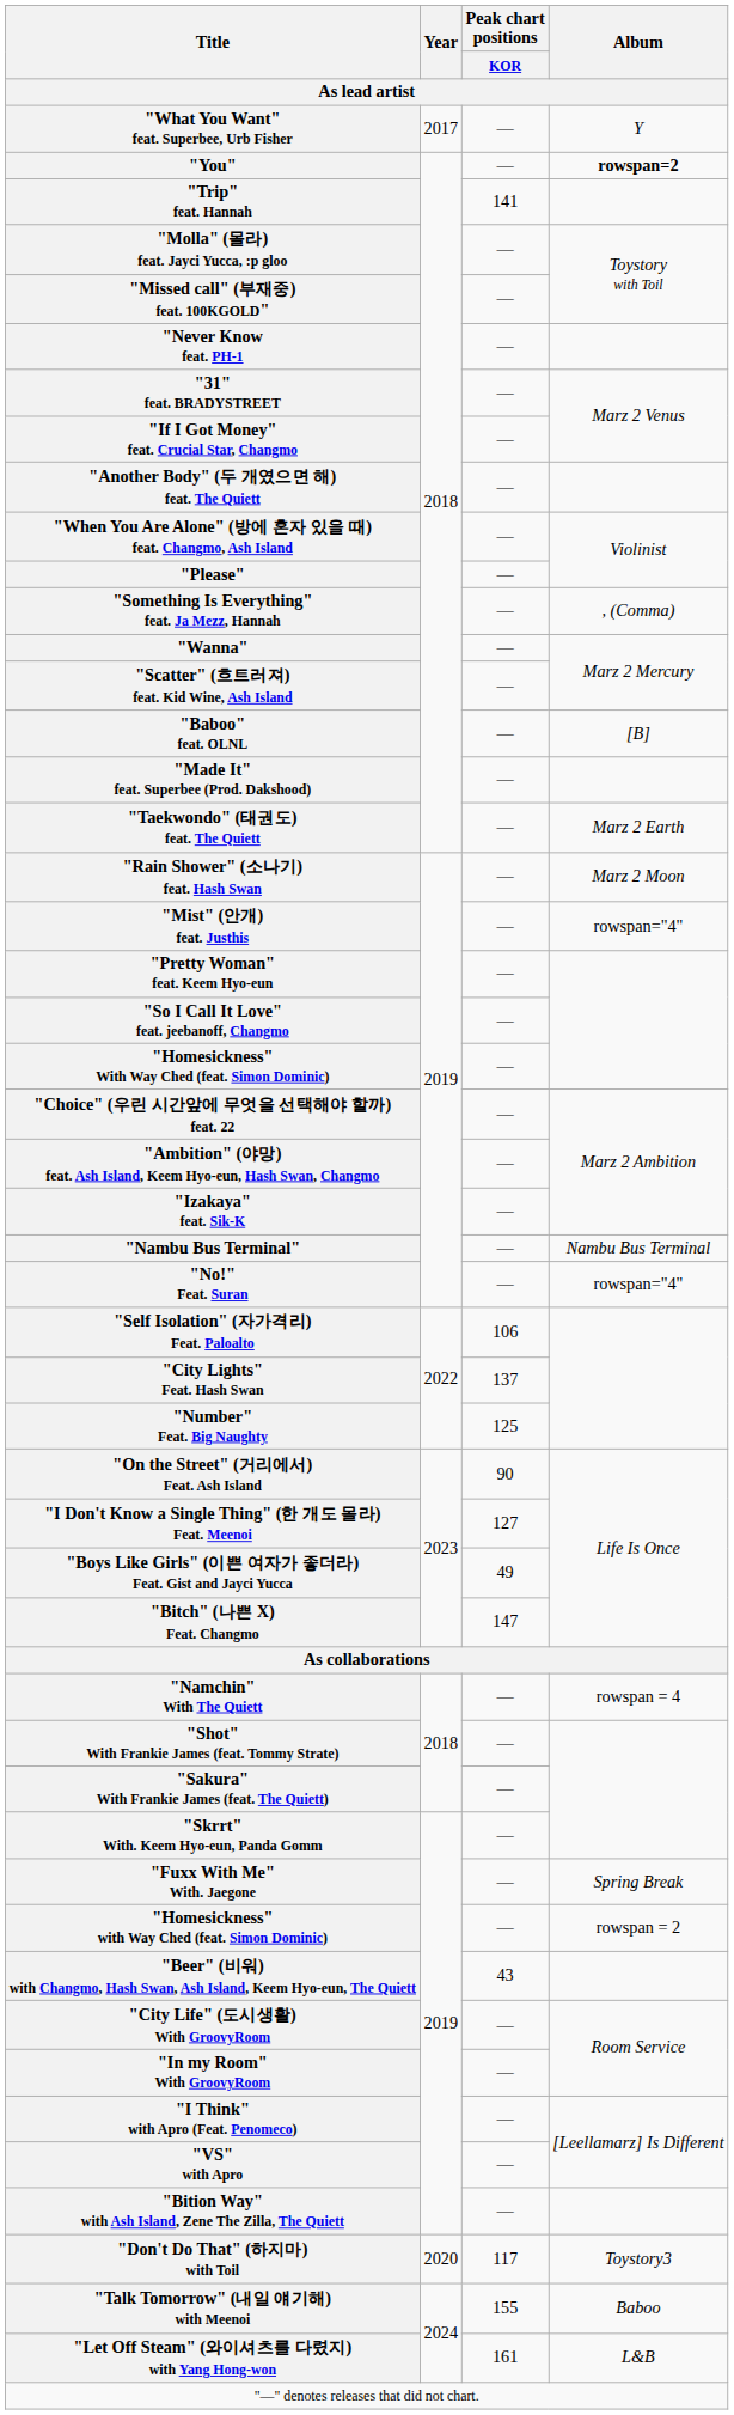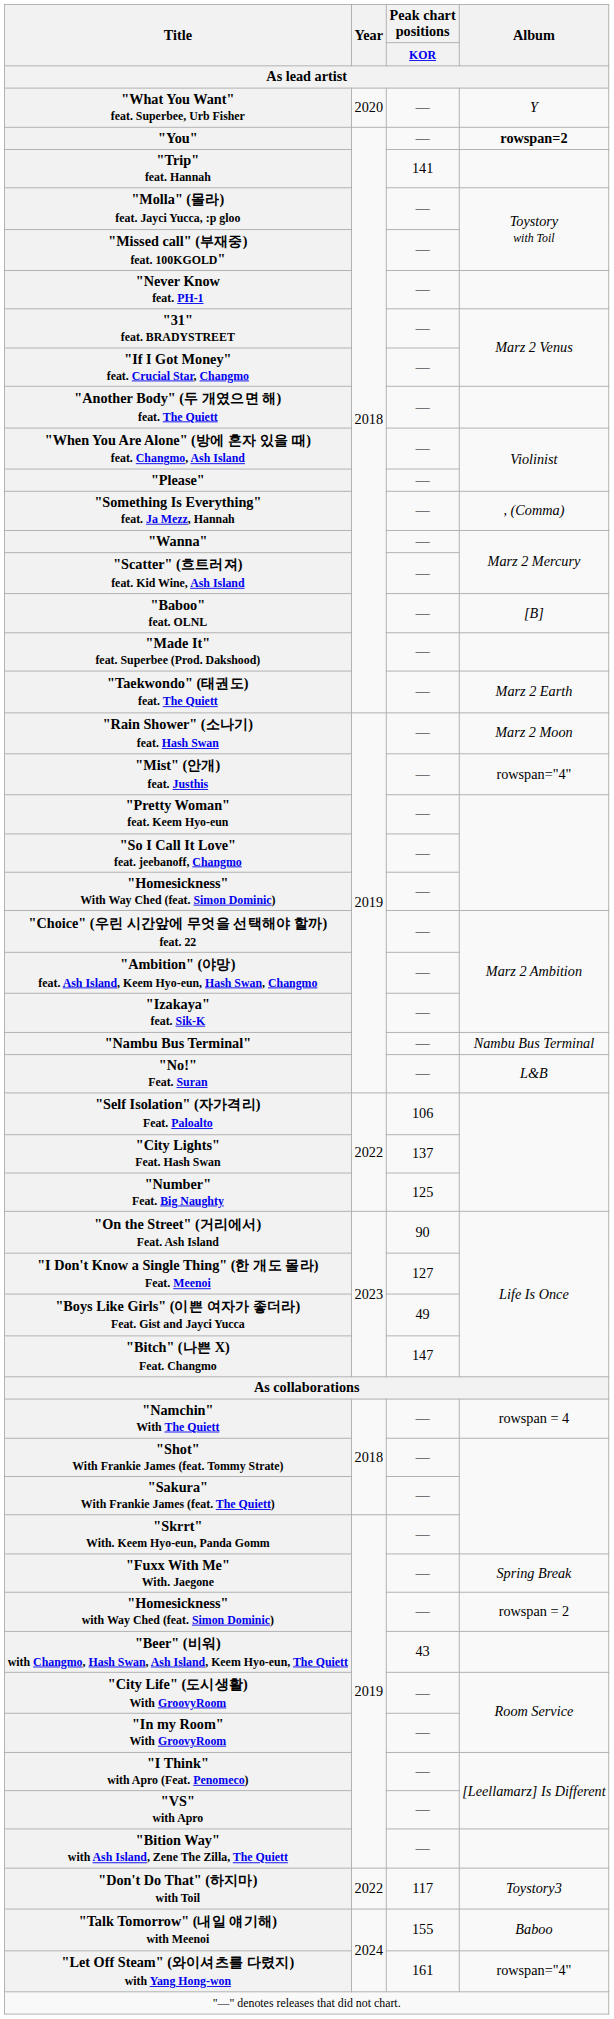"What You Want" feat. Superbee, Urb Fisher | Year: 2017 -> 2020
"No!" Feat. Suran | Album: rowspan="4" -> L&B
"Don't Do That" (하지마) with Toil | Year: 2020 -> 2022
"Let Off Steam" (와이셔츠를 다렸지) with Yang Hong-won | Album: L&B -> rowspan="4"
